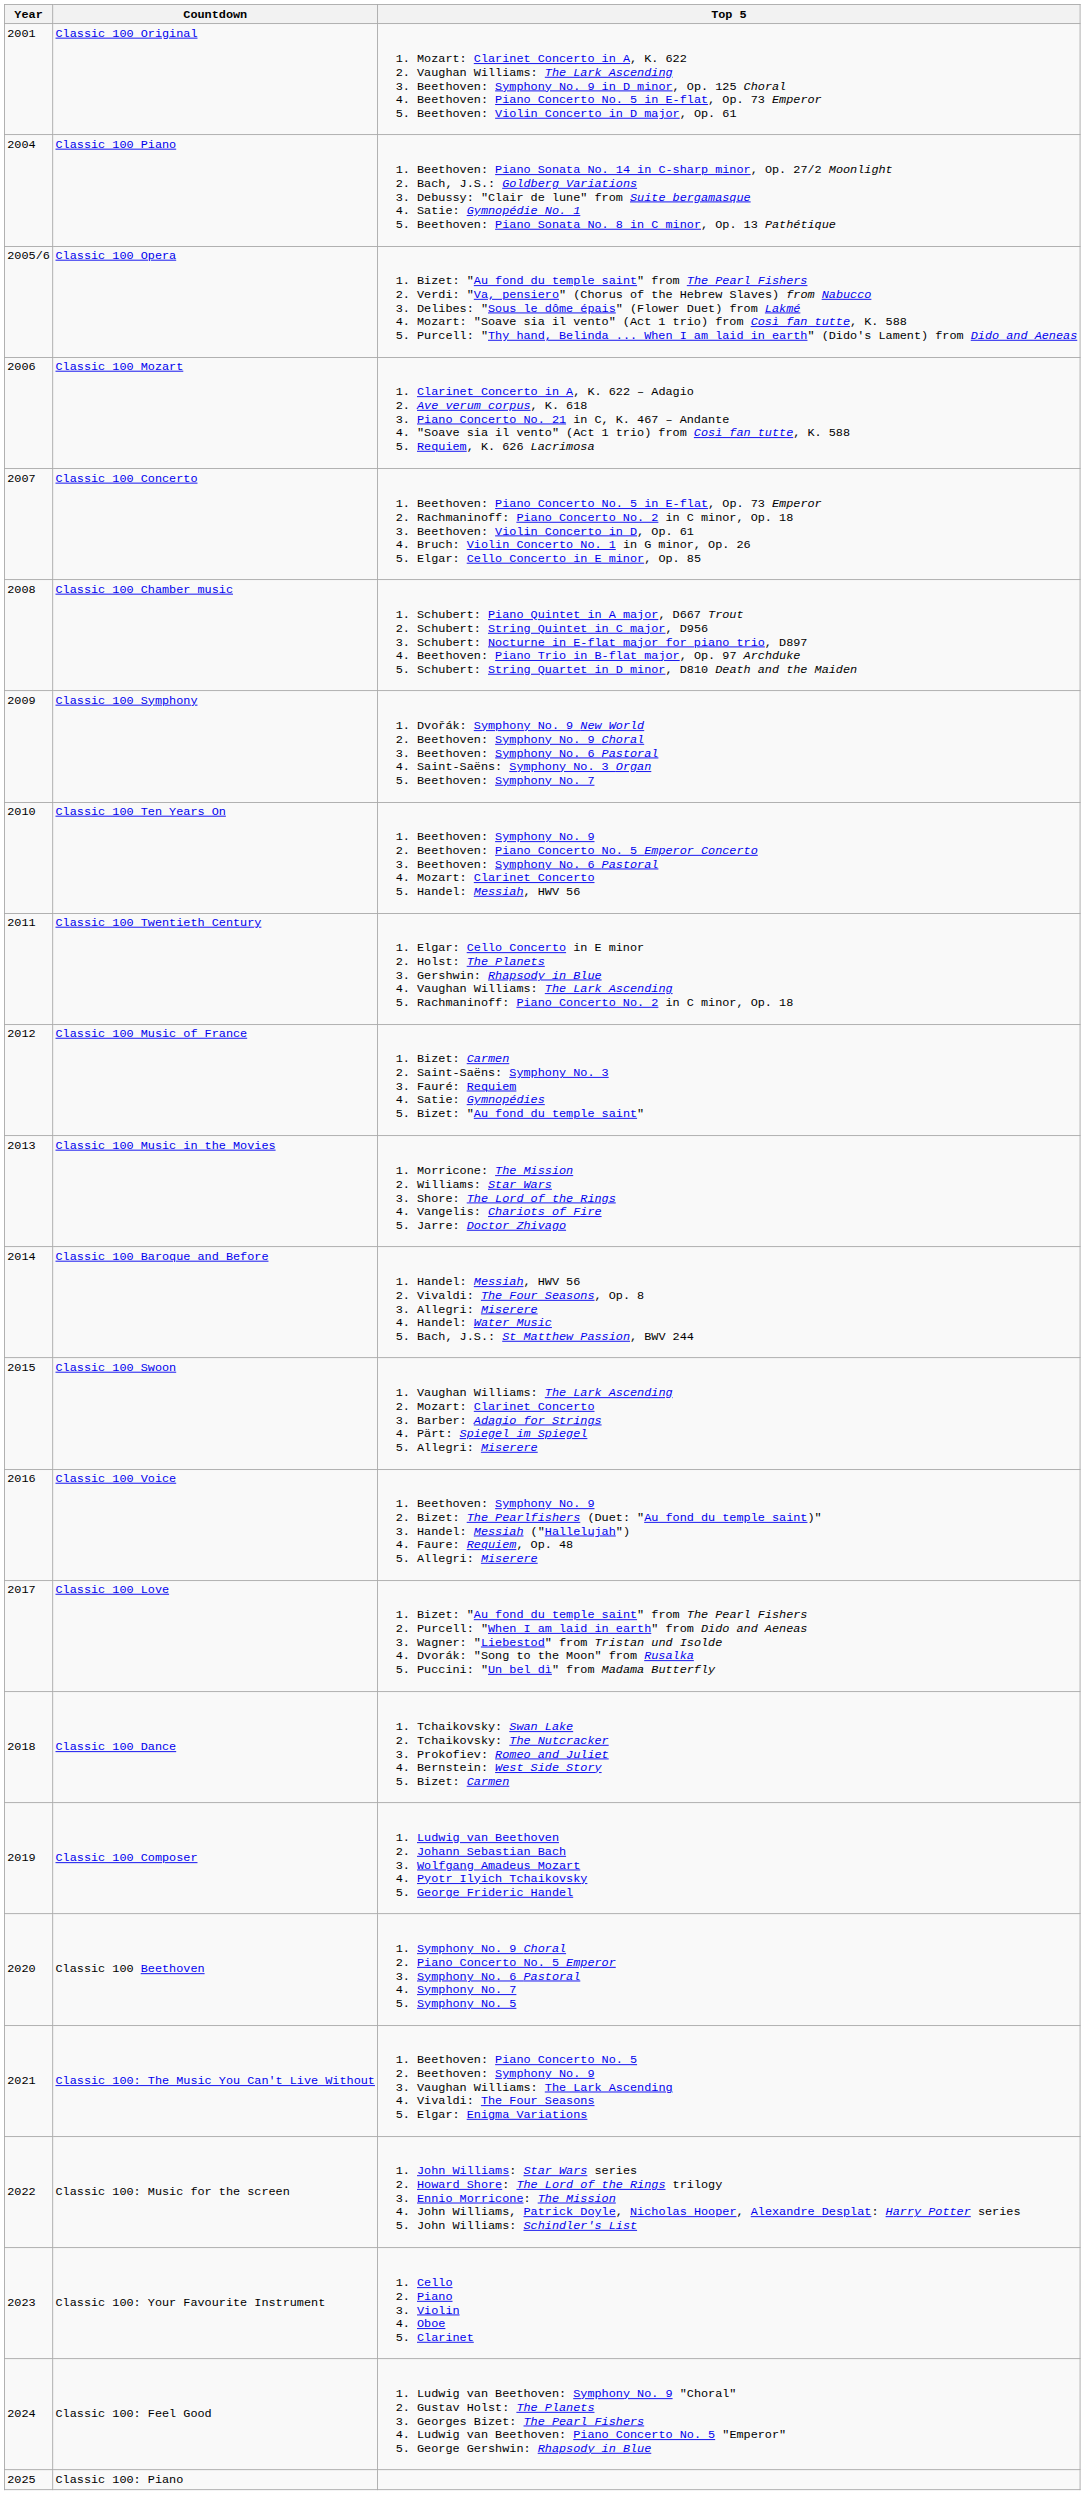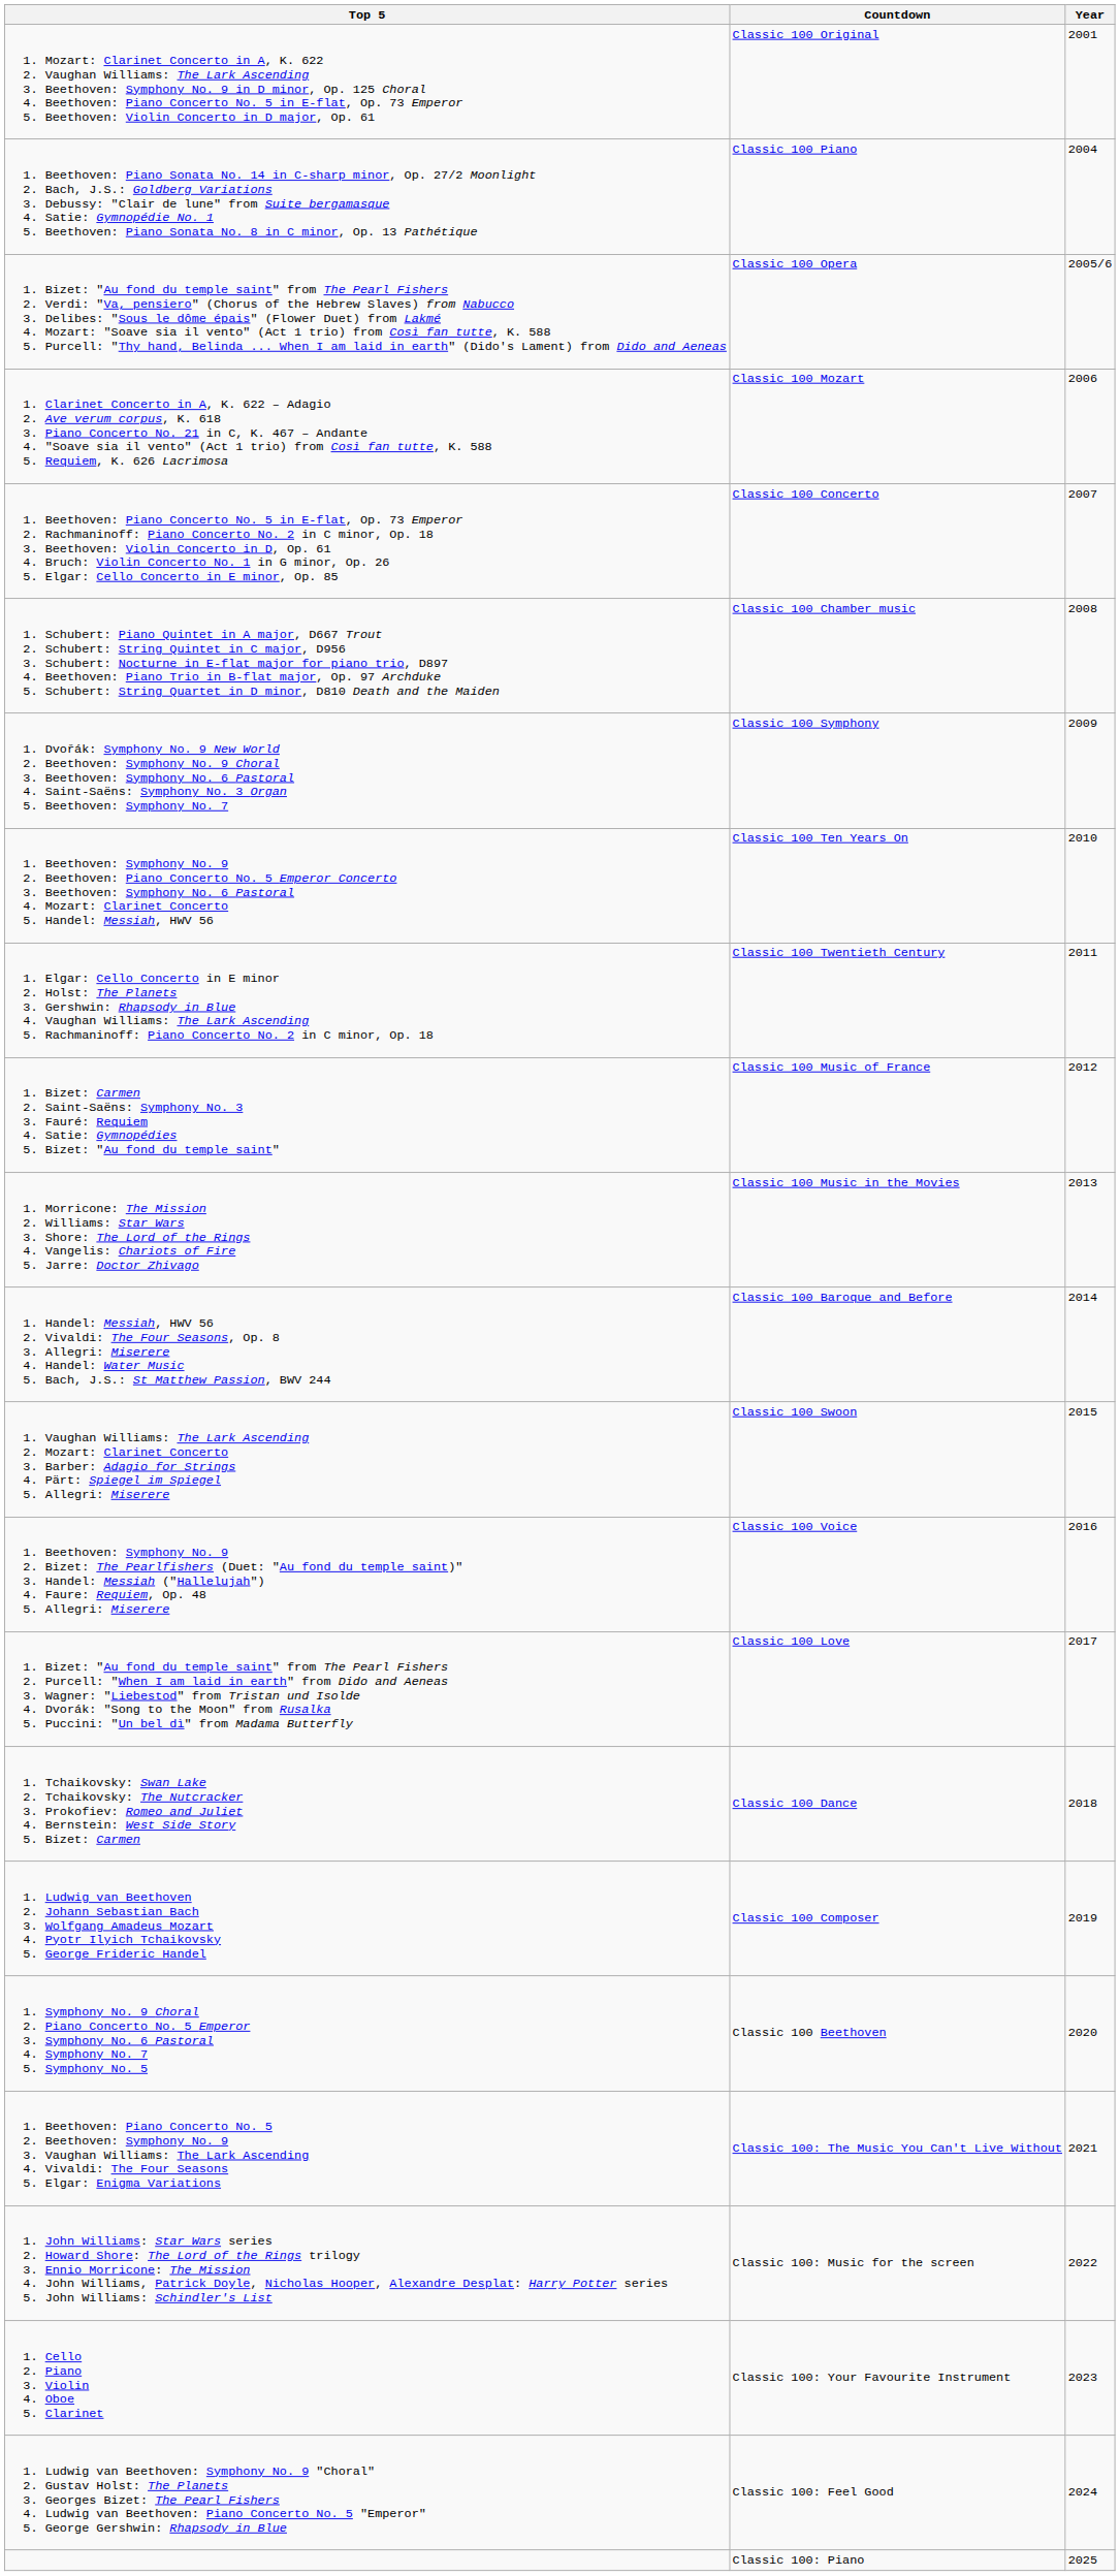columns swapped: Year <-> Top 5
